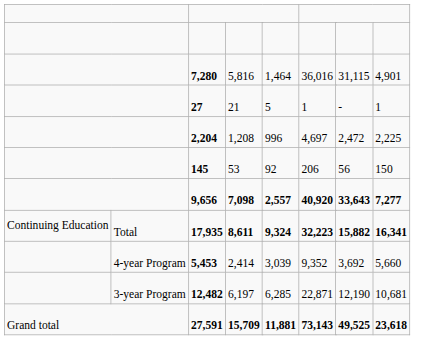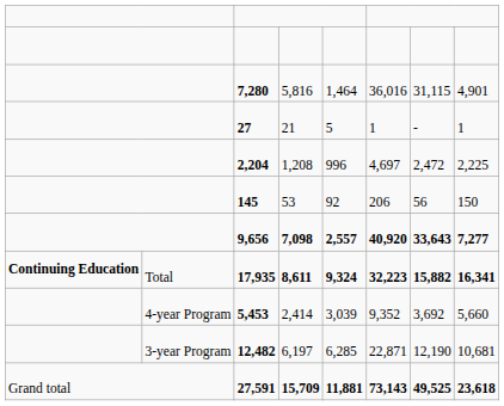17,935 | column 1: normal -> bold
